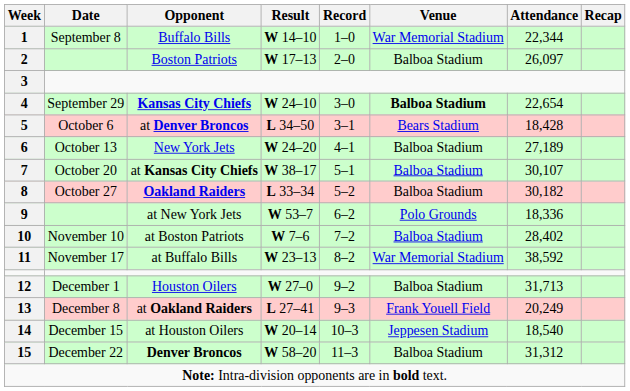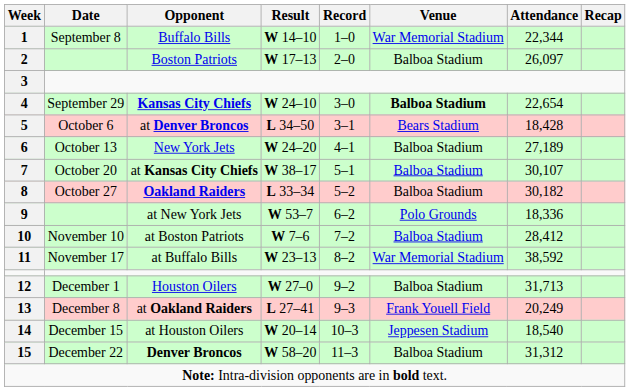at Boston Patriots | Attendance: 28,402 -> 28,412
